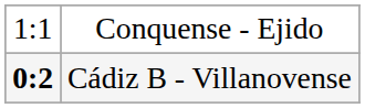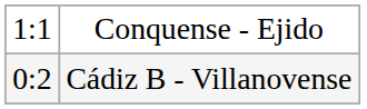Cádiz B - Villanovense | column 1: bold -> normal
